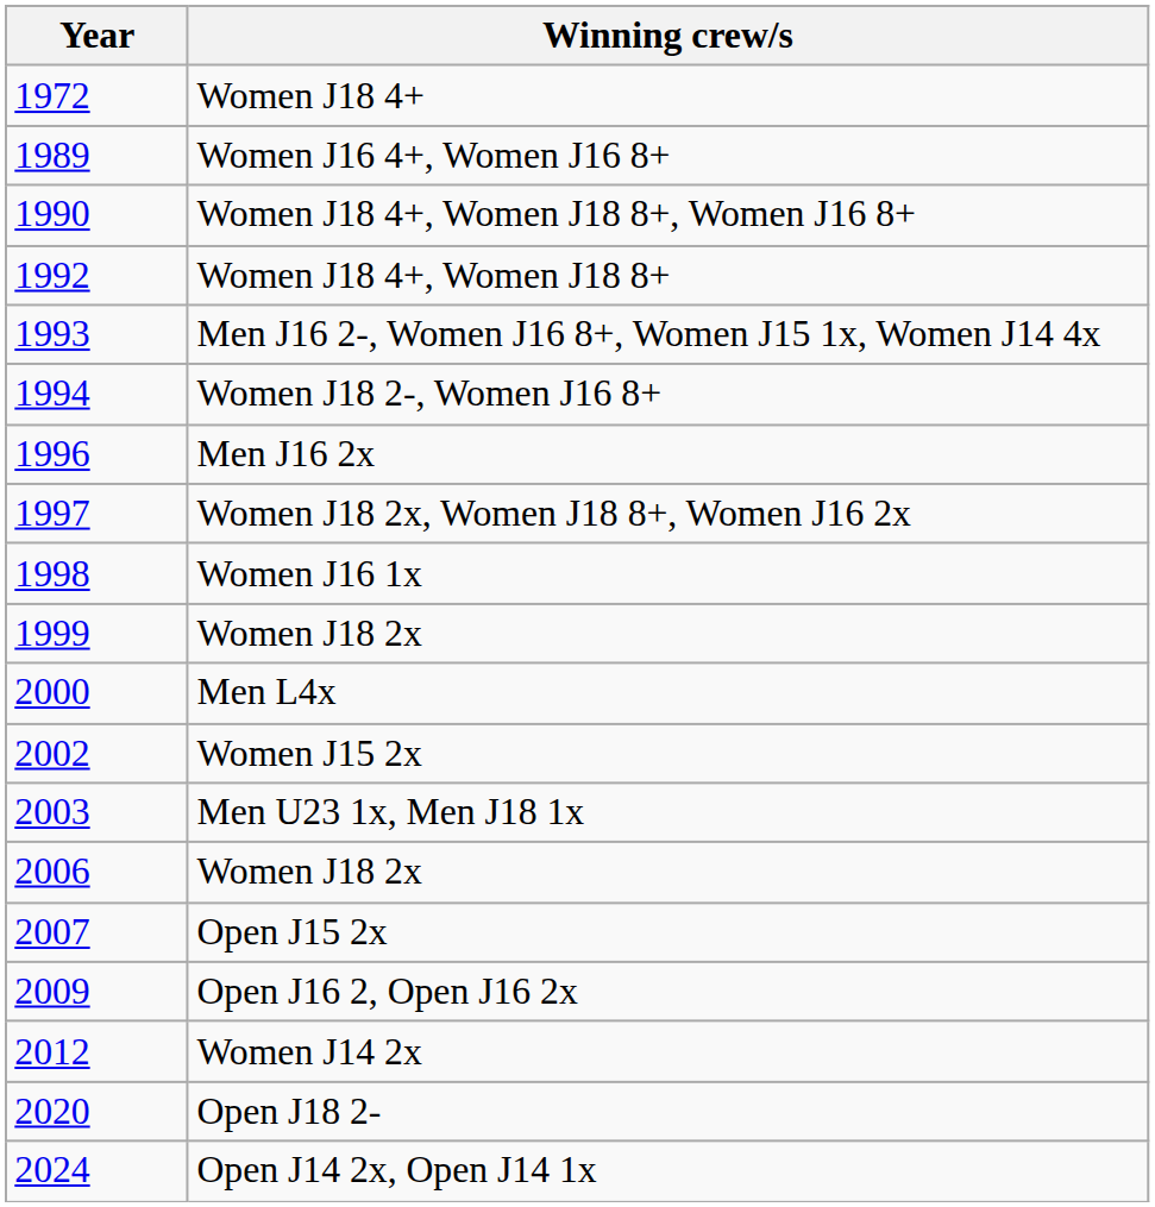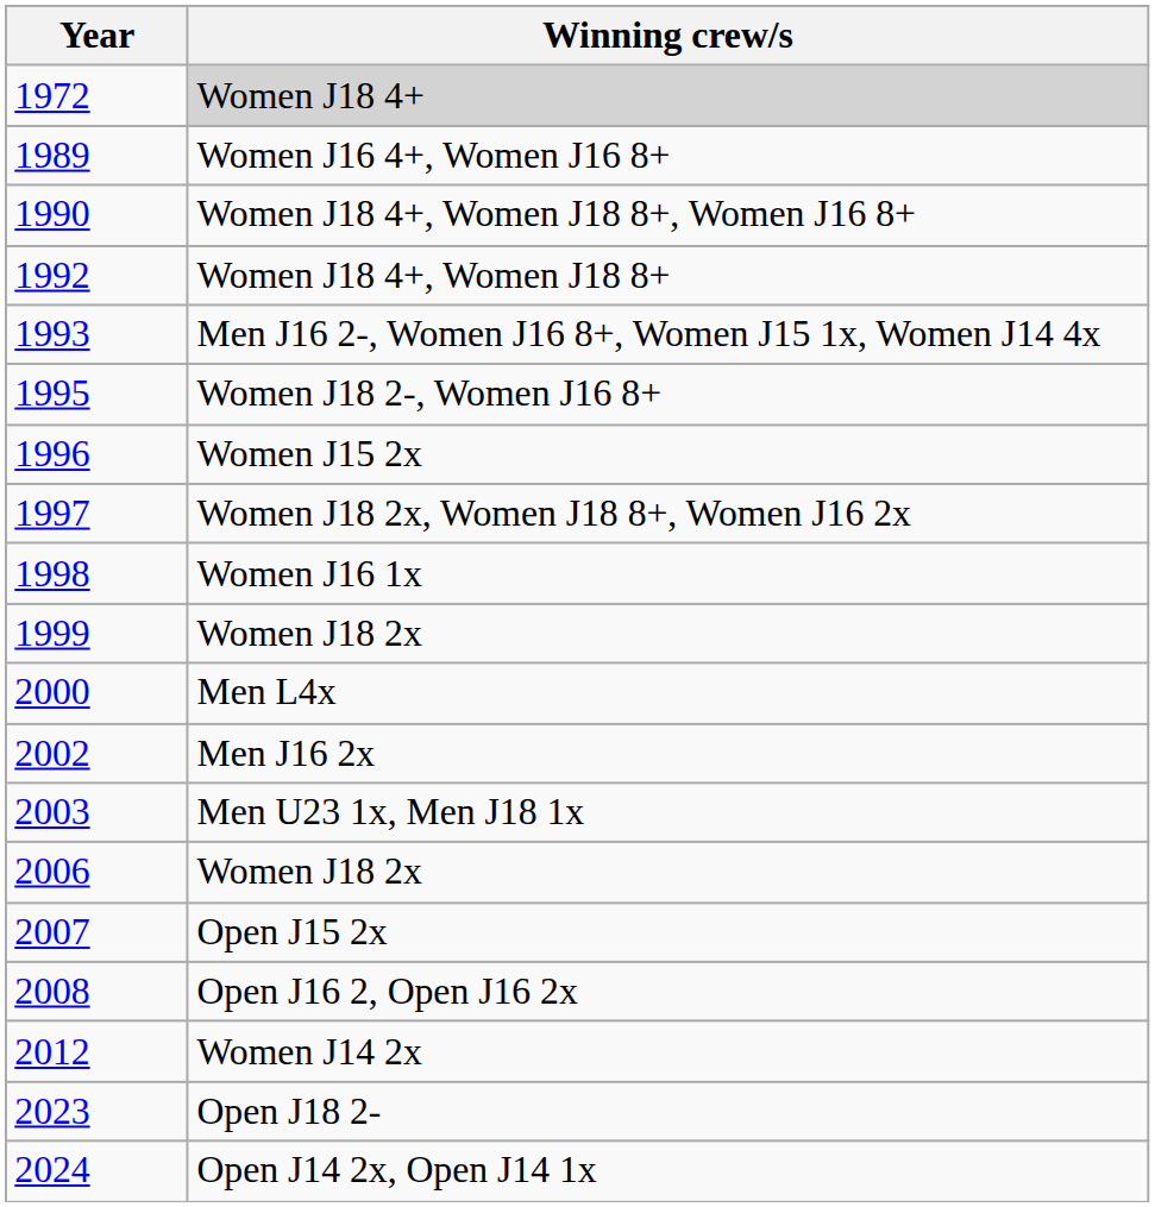row 2 | Winning crew/s: no background -> lightgrey background
row 7 | Year: 1994 -> 1995
row 8 | Winning crew/s: Men J16 2x -> Women J15 2x
row 13 | Winning crew/s: Women J15 2x -> Men J16 2x
row 17 | Year: 2009 -> 2008
row 19 | Year: 2020 -> 2023
